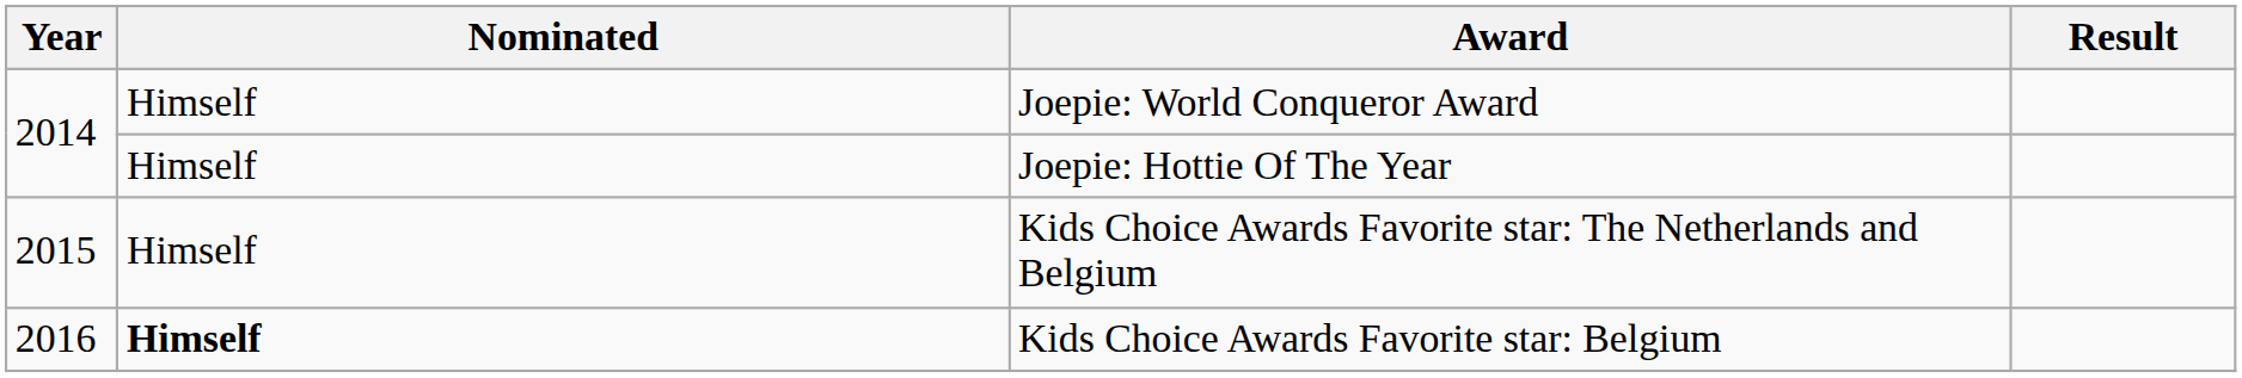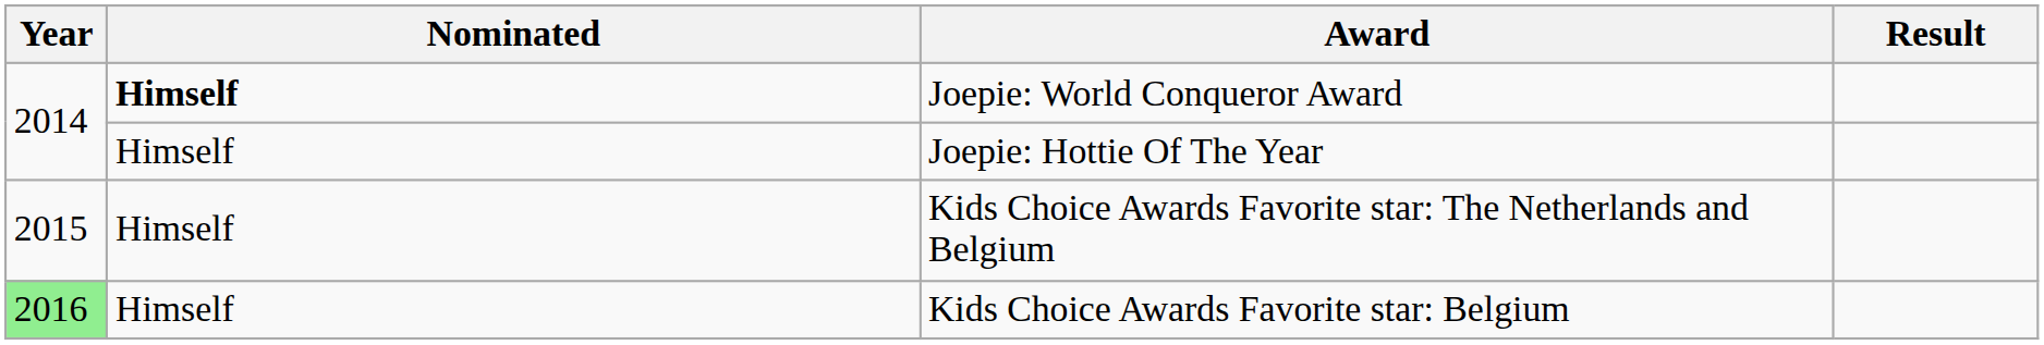Joepie: World Conqueror Award | Nominated: normal -> bold
Kids Choice Awards Favorite star: Belgium | Year: no background -> lightgreen background
Kids Choice Awards Favorite star: Belgium | Nominated: bold -> normal
